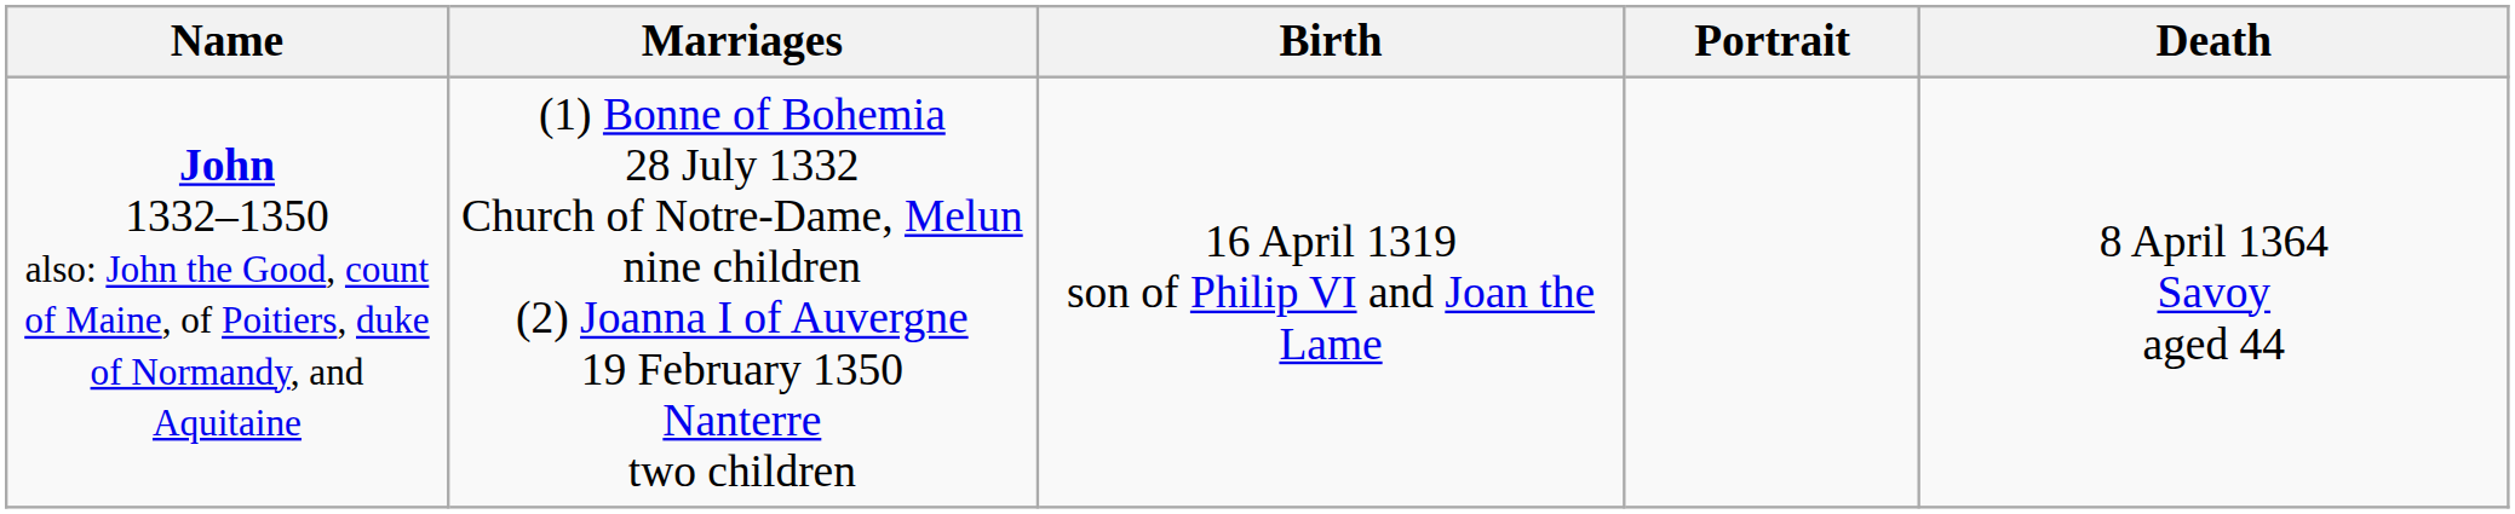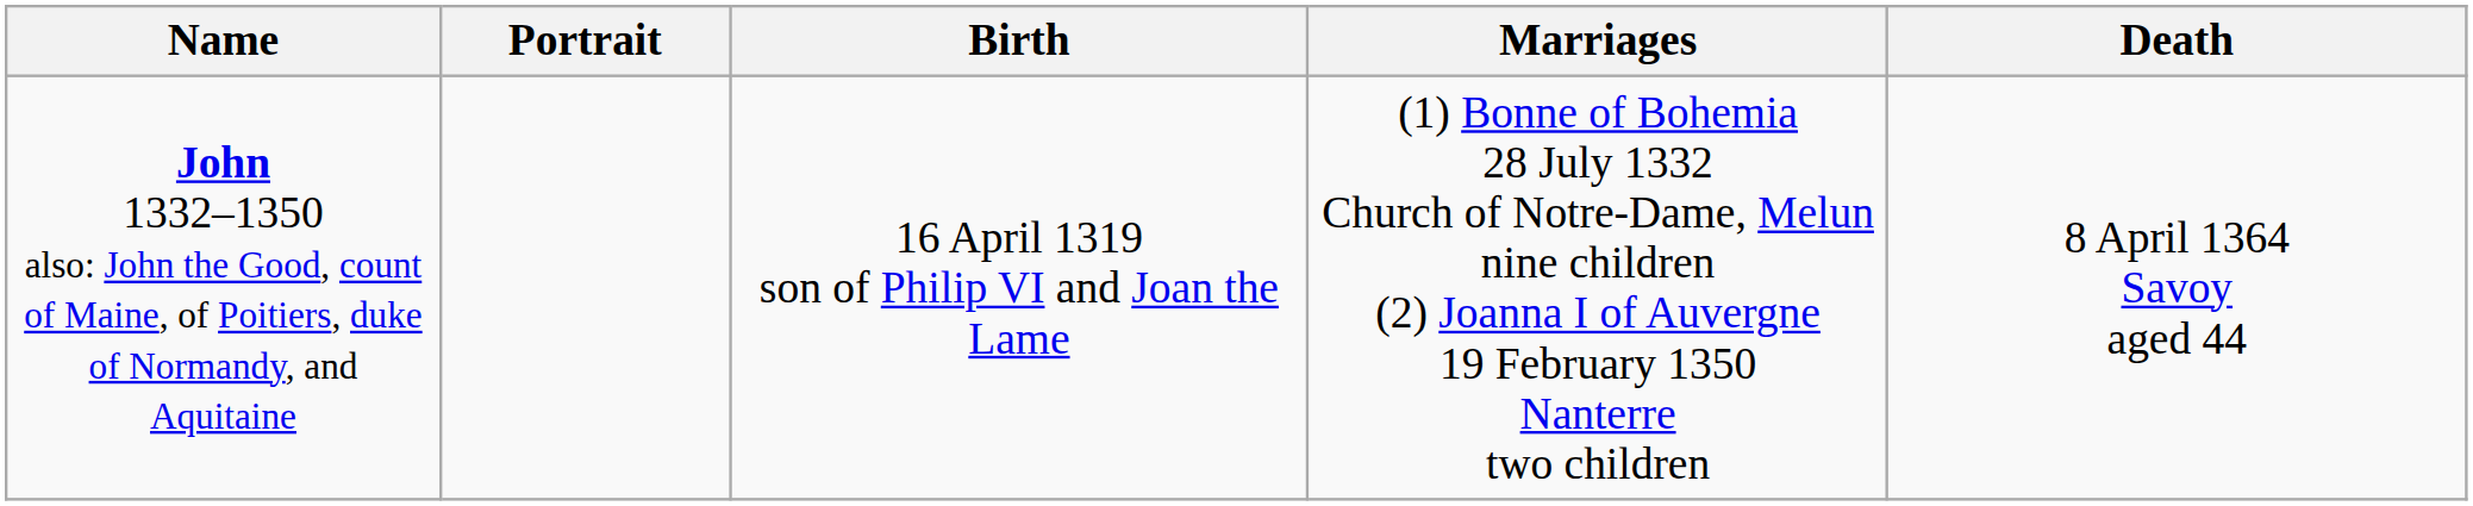columns swapped: Portrait <-> Marriages
